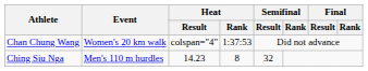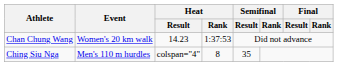Chan Chung Wang | Heat / Result: colspan="4" -> 14.23
Ching Siu Nga | Heat / Result: 14.23 -> colspan="4"
Ching Siu Nga | Semifinal / Result: 32 -> 35
